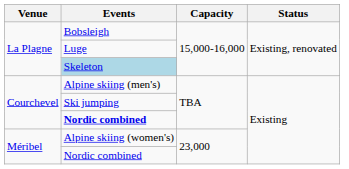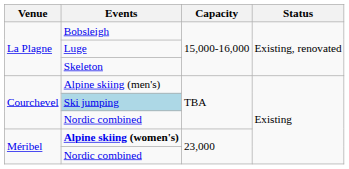Skeleton | Events: lightblue background -> no background
Ski jumping | Events: no background -> lightblue background
Courchevel / Nordic combined | Events: bold -> normal
Alpine skiing (women's) | Events: normal -> bold
